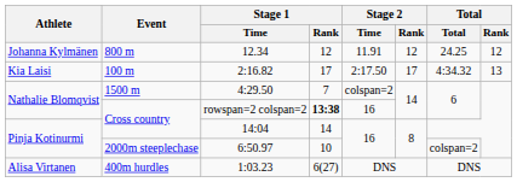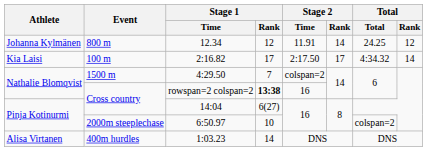12.34 | Stage 2 / Rank: 12 -> 14
2:16.82 | Total / Rank: 13 -> 14
14:04 | Stage 1 / Rank: 14 -> 6(27)
1:03.23 | Stage 1 / Rank: 6(27) -> 14
